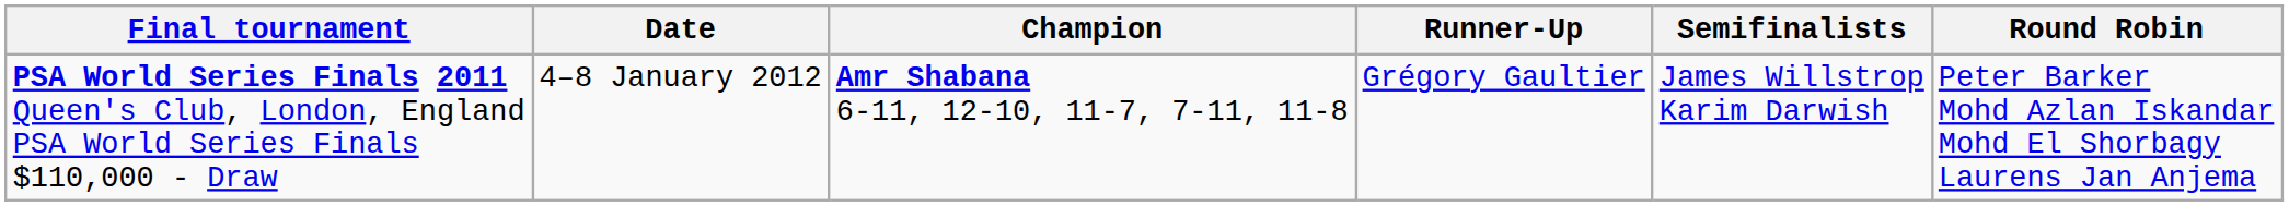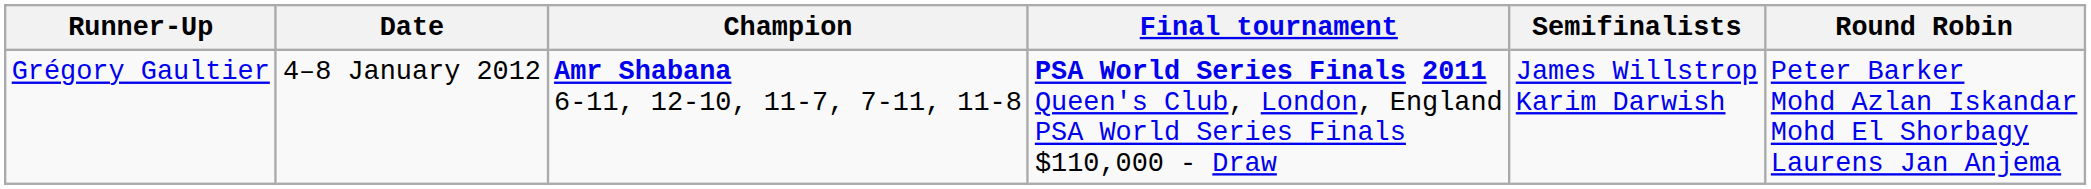columns swapped: Final tournament <-> Runner-Up
